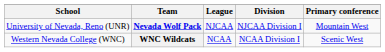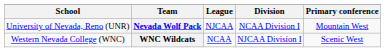Nevada Wolf Pack | Division: NJCAA Division I -> NCAA Division I
WNC Wildcats | Division: NCAA Division I -> NJCAA Division I
